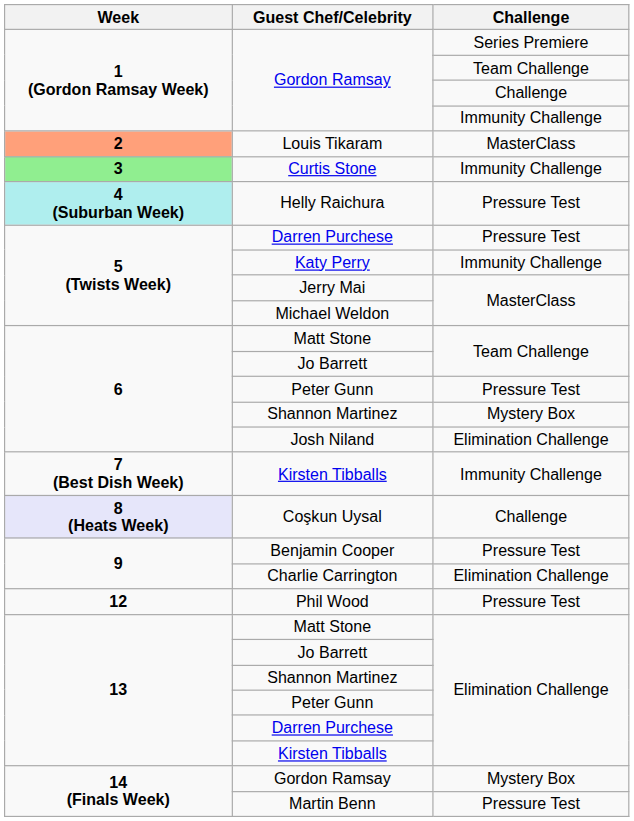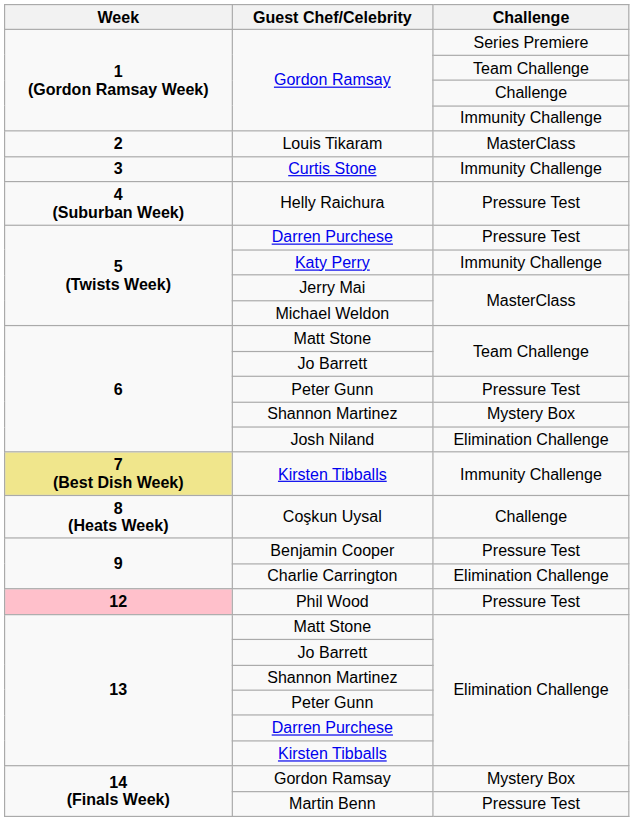Louis Tikaram | Week: lightsalmon background -> no background
Curtis Stone | Week: lightgreen background -> no background
Helly Raichura | Week: paleturquoise background -> no background
Kirsten Tibballs / Immunity Challenge | Week: no background -> khaki background
Coşkun Uysal | Week: lavender background -> no background
Phil Wood | Week: no background -> pink background
